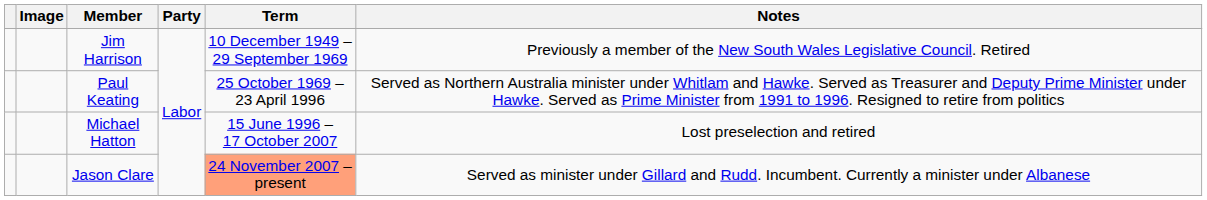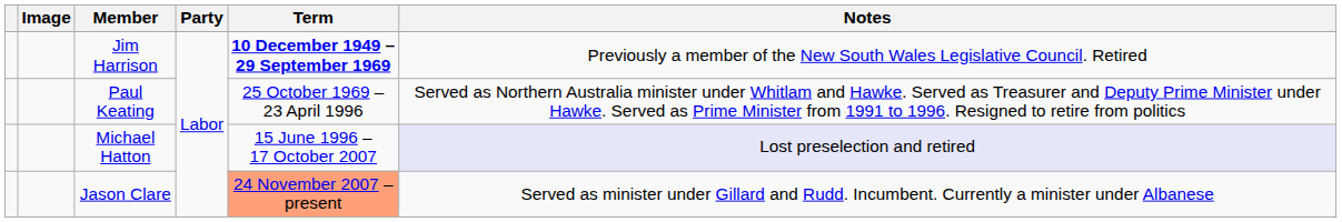Jim Harrison | Term: normal -> bold
Michael Hatton | Notes: no background -> lavender background
